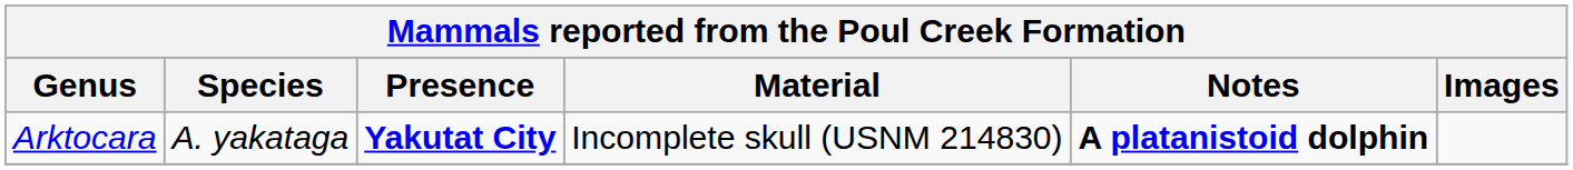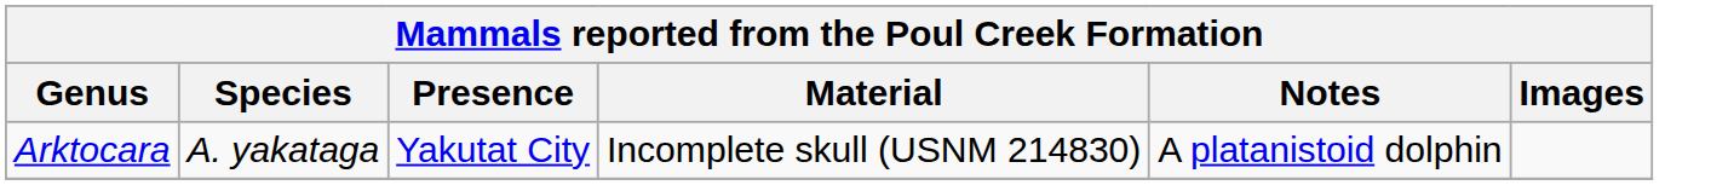Arktocara | Presence: bold -> normal
Arktocara | Notes: bold -> normal
